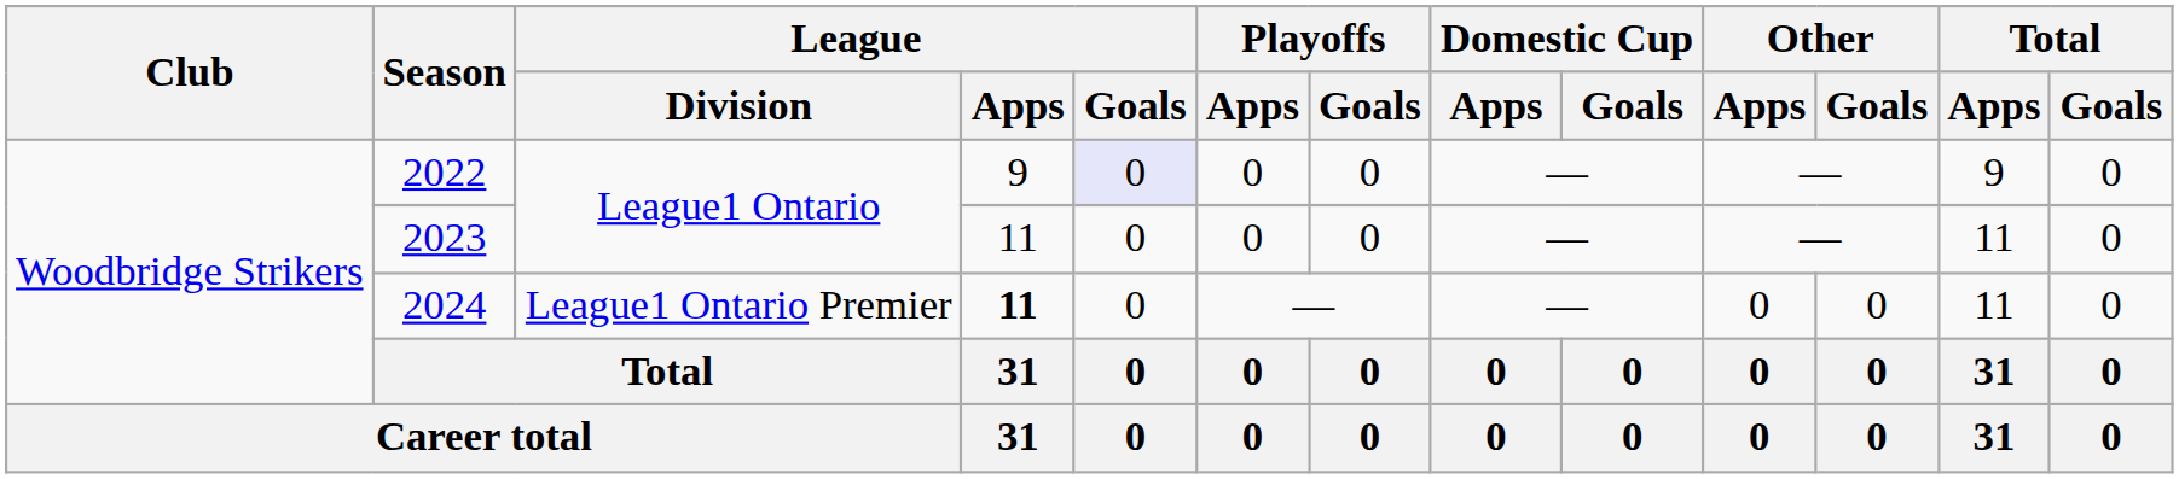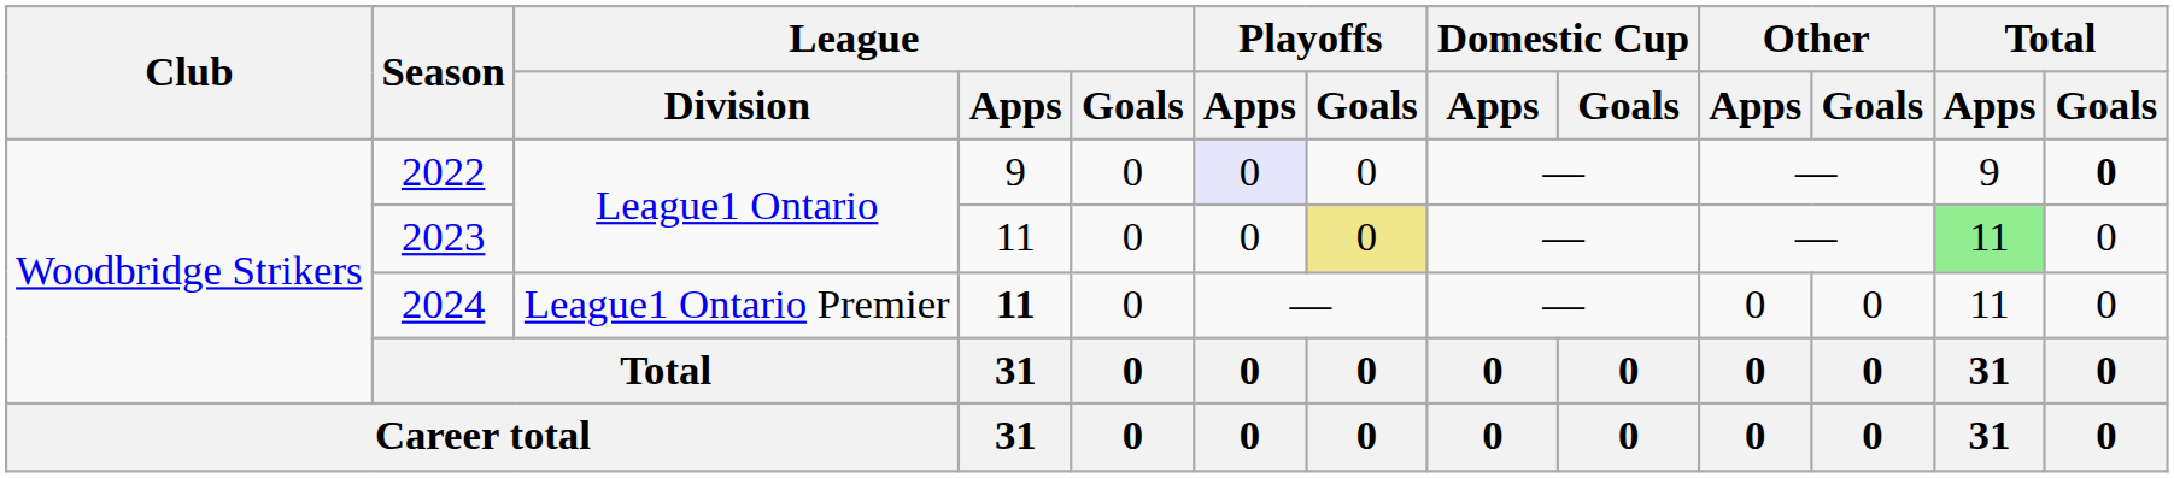2022 | League / Goals: lavender background -> no background
2022 | Playoffs / Apps: no background -> lavender background
2022 | Total / Goals: normal -> bold
2023 | Playoffs / Goals: no background -> khaki background
2023 | Total / Apps: no background -> lightgreen background
